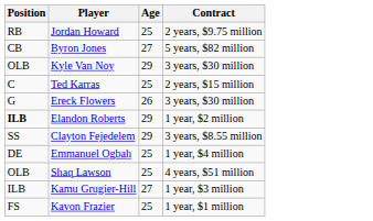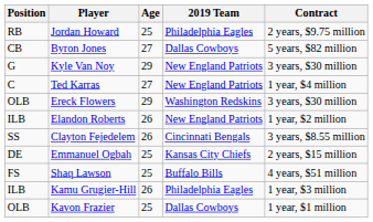+ column: 2019 Team | Philadelphia Eagles | Dallas Cowboys | New England Patriots | New England Patriots | Washington Redskins | New England Patriots | Cincinnati Bengals | Kansas City Chiefs | Buffalo Bills | Philadelphia Eagles | Dallas Cowboys
Kyle Van Noy | Position: OLB -> G
Ted Karras | Age: 25 -> 27
Ted Karras | Contract: 2 years, $15 million -> 1 year, $4 million
Ereck Flowers | Position: G -> OLB
Ereck Flowers | Age: 26 -> 29
Elandon Roberts | Position: bold -> normal
Elandon Roberts | Age: 29 -> 26
Clayton Fejedelem | Age: 29 -> 26
Emmanuel Ogbah | Contract: 1 year, $4 million -> 2 years, $15 million
Shaq Lawson | Position: OLB -> FS
Kamu Grugier-Hill | Age: 27 -> 26
Kavon Frazier | Position: FS -> OLB
